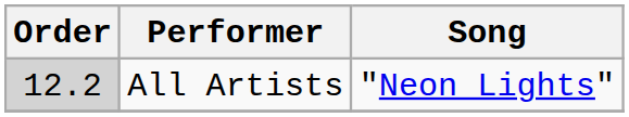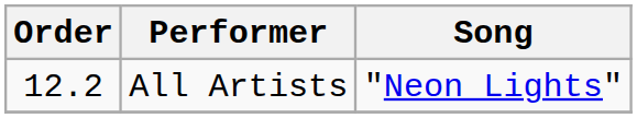row 2 | Order: lightgrey background -> no background
